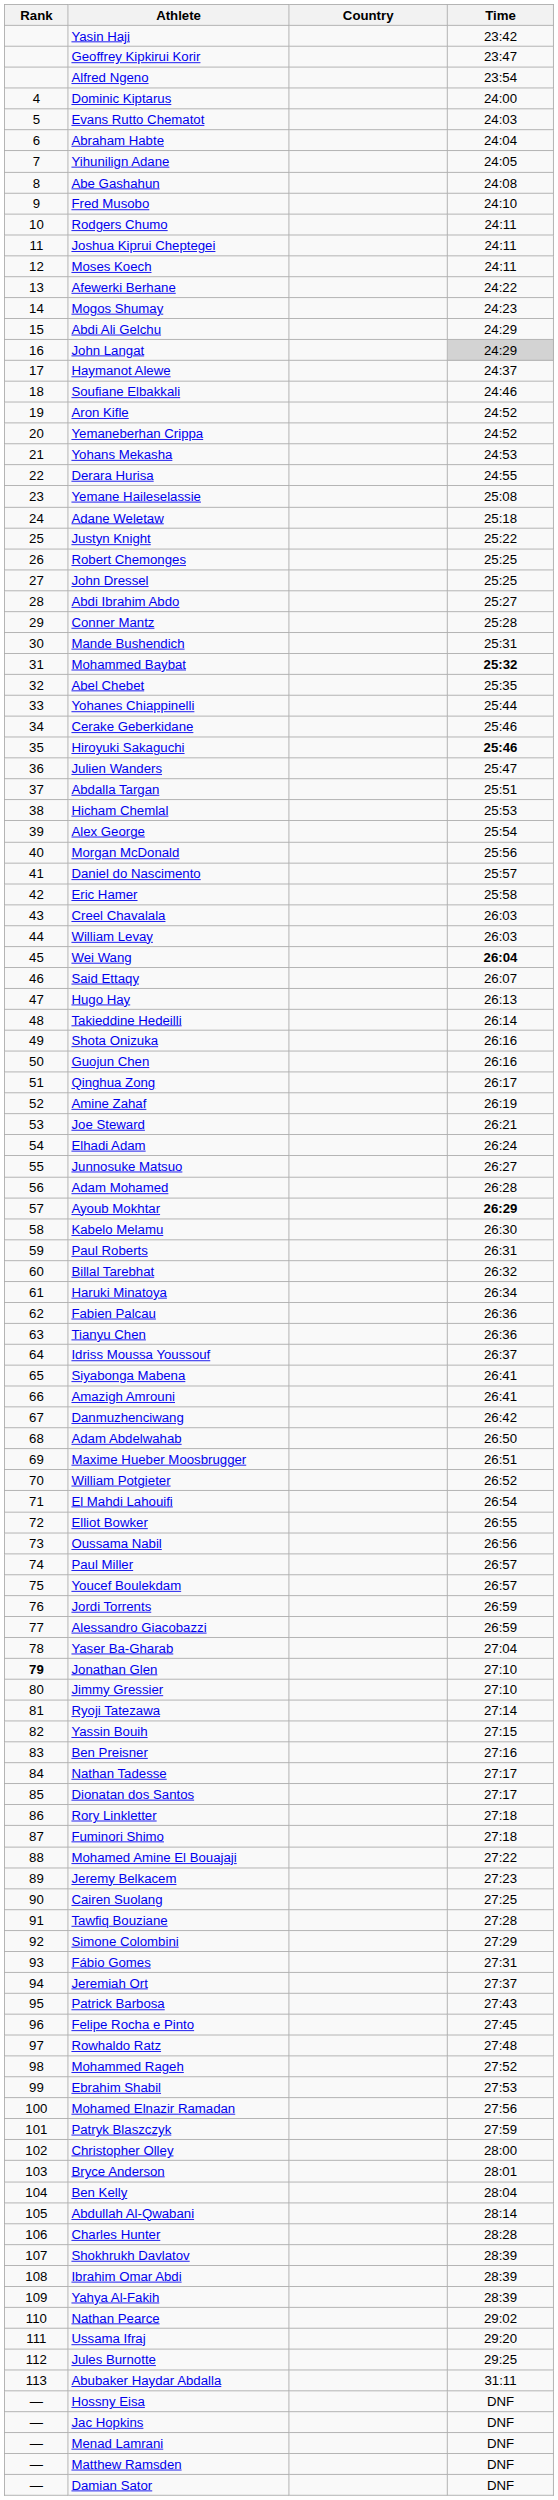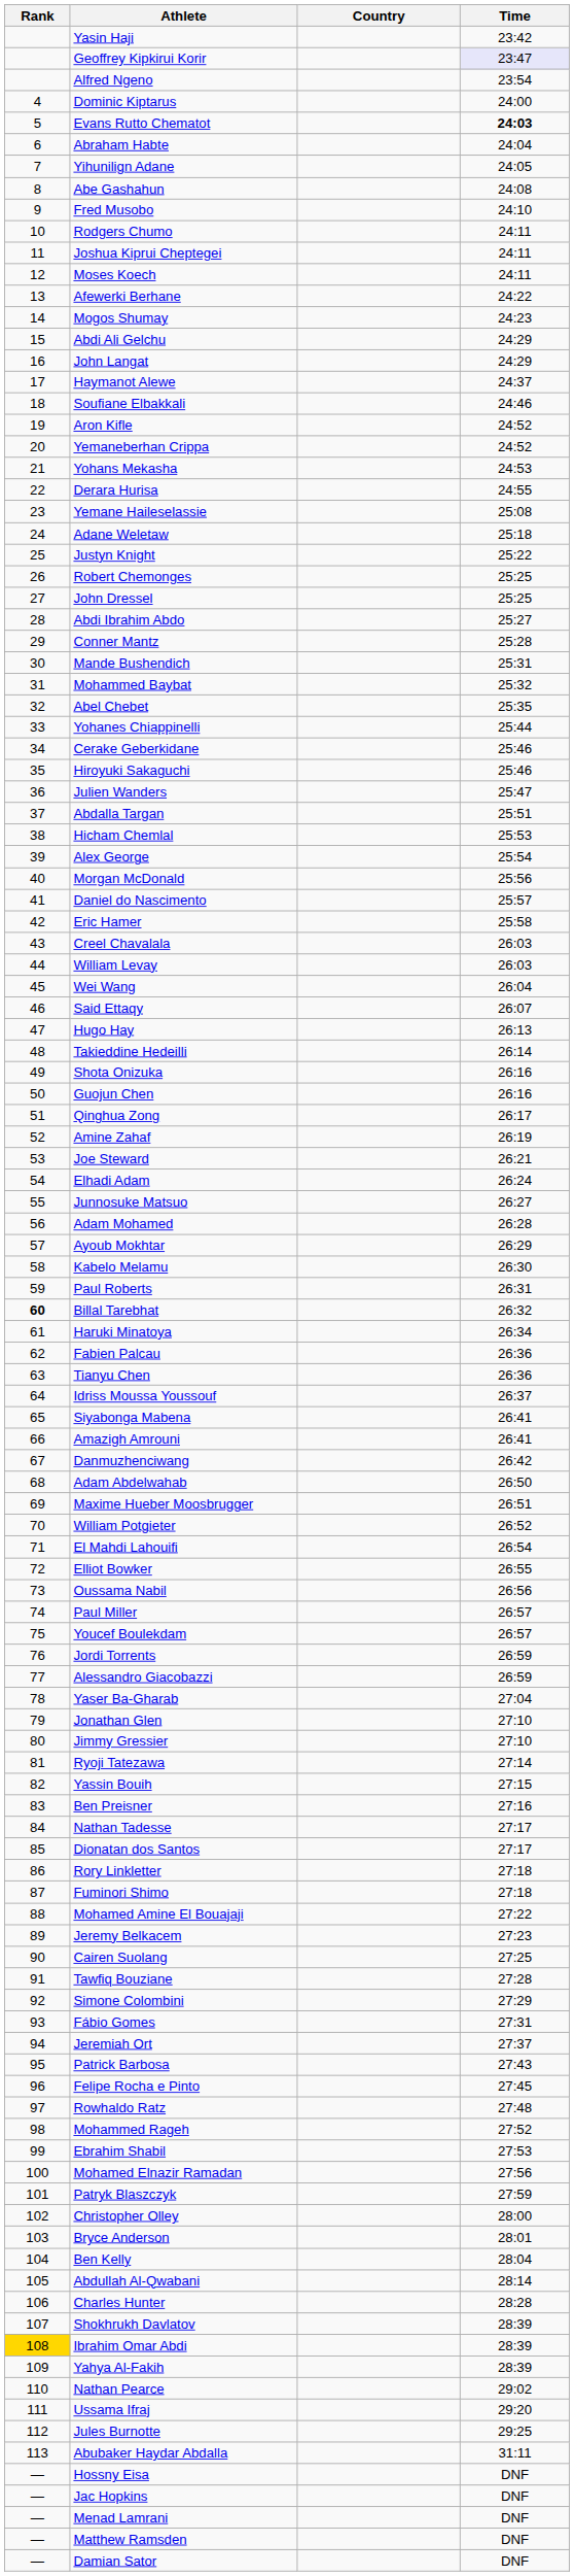Geoffrey Kipkirui Korir | Time: no background -> lavender background
Evans Rutto Chematot | Time: normal -> bold
John Langat | Time: lightgrey background -> no background
Mohammed Baybat | Time: bold -> normal
Hiroyuki Sakaguchi | Time: bold -> normal
Wei Wang | Time: bold -> normal
Ayoub Mokhtar | Time: bold -> normal
Billal Tarebhat | Rank: normal -> bold
Jonathan Glen | Rank: bold -> normal
Ibrahim Omar Abdi | Rank: no background -> gold background
